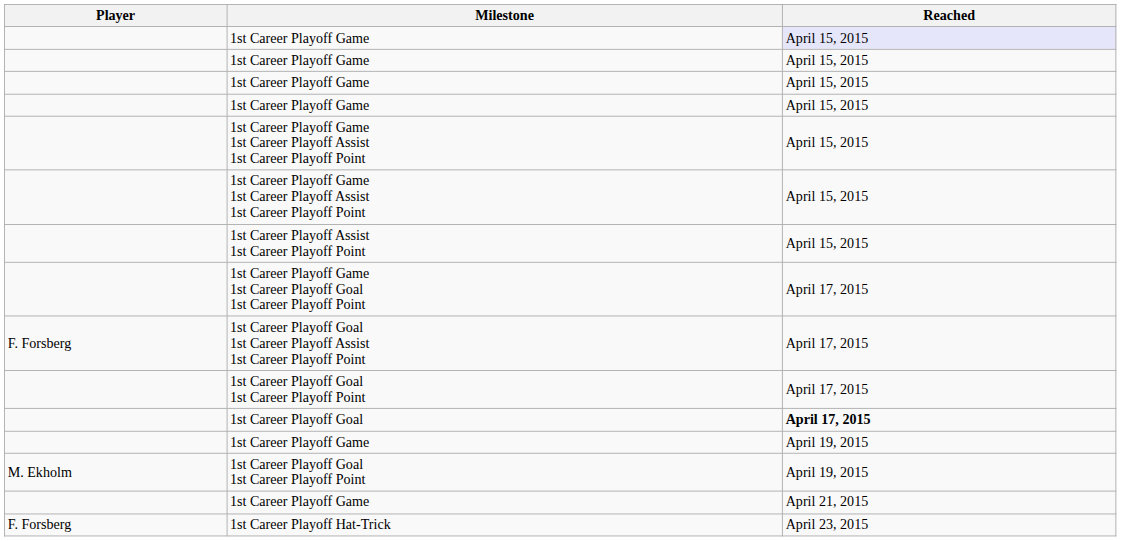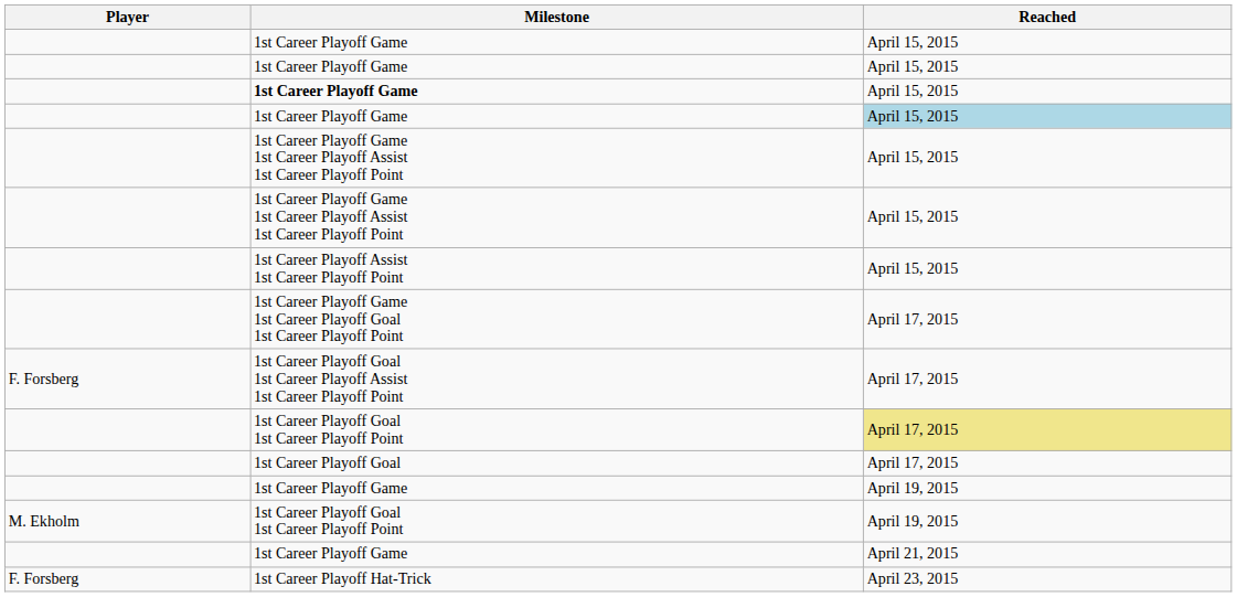row 2 | Reached: lavender background -> no background
row 4 | Milestone: normal -> bold
row 5 | Reached: no background -> lightblue background
row 11 | Reached: no background -> khaki background
row 12 | Reached: bold -> normal
